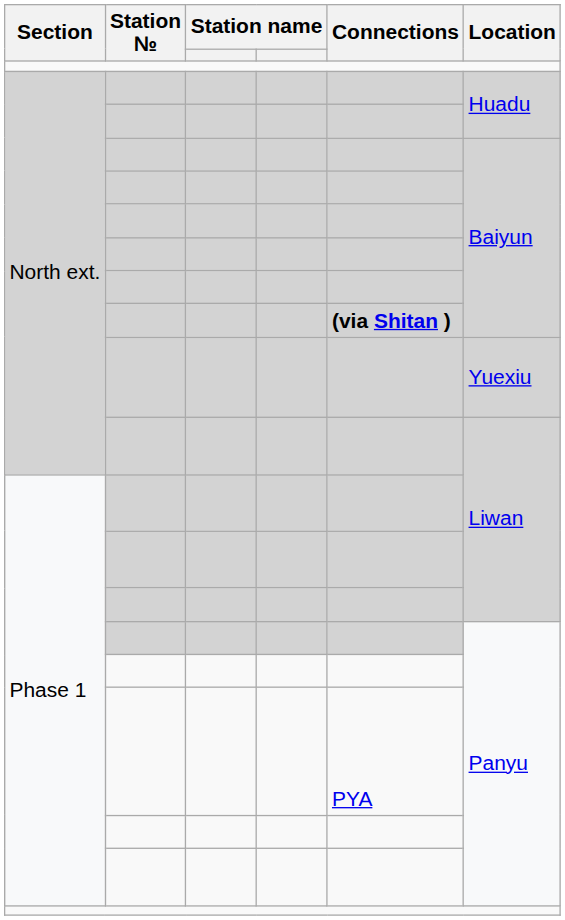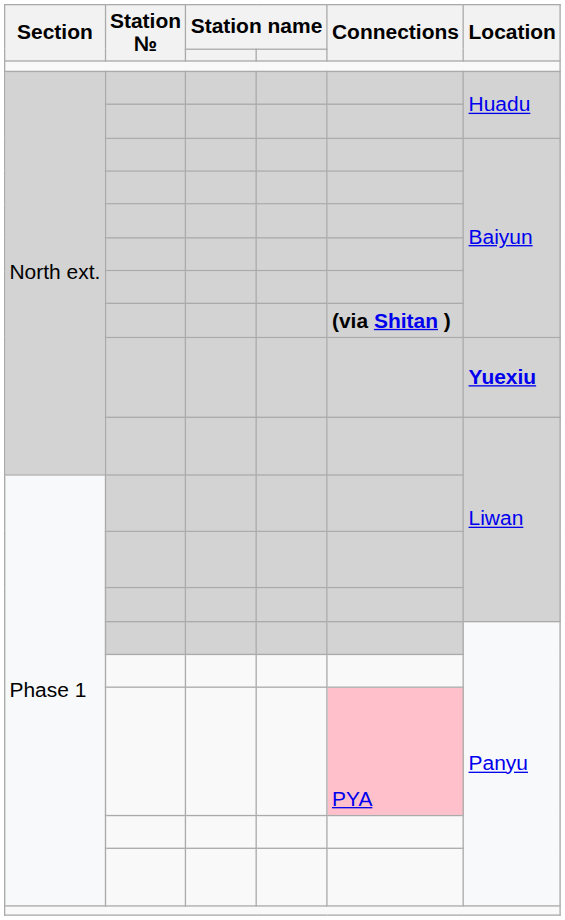row 12 | Location: normal -> bold
row 19 | Connections: no background -> pink background
